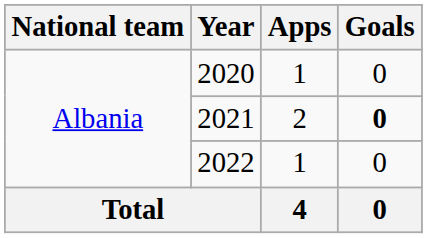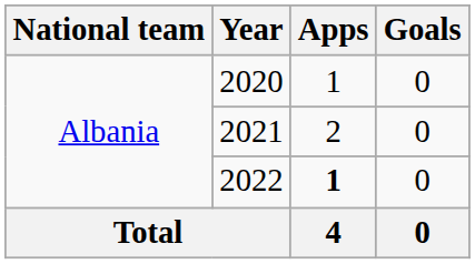2021 | Goals: bold -> normal
2022 | Apps: normal -> bold
